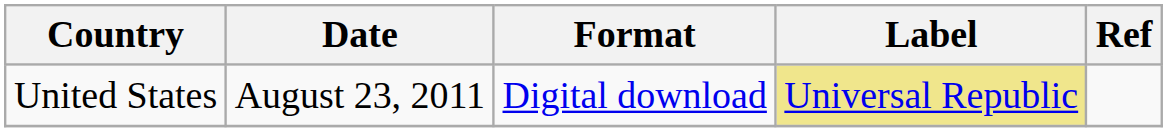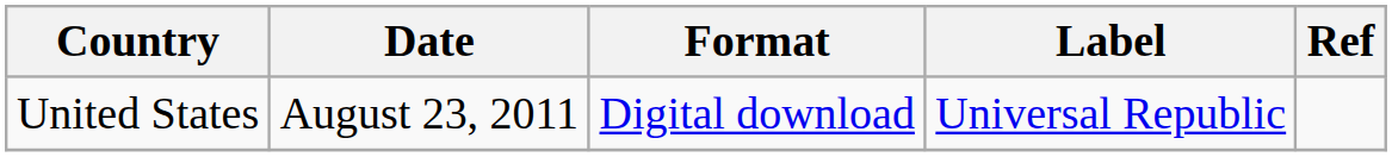United States | Label: khaki background -> no background
